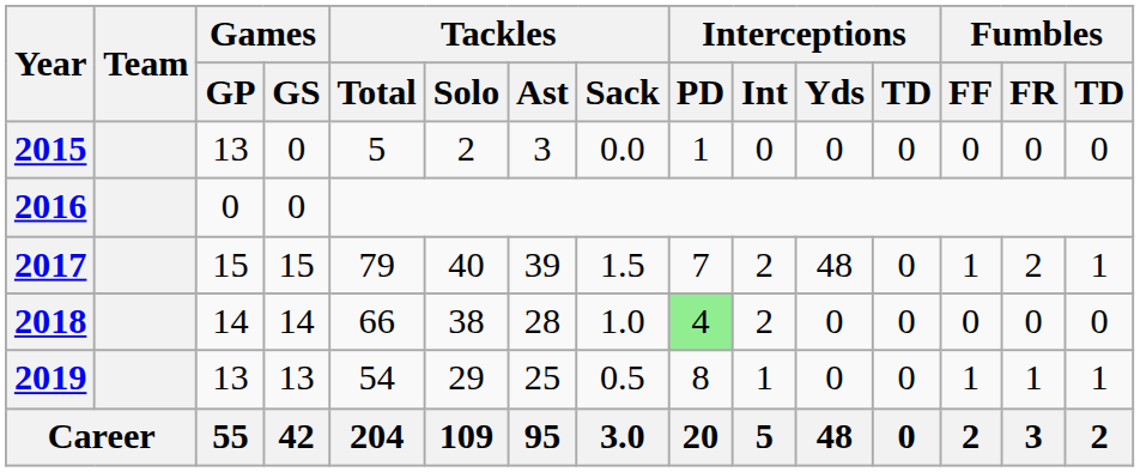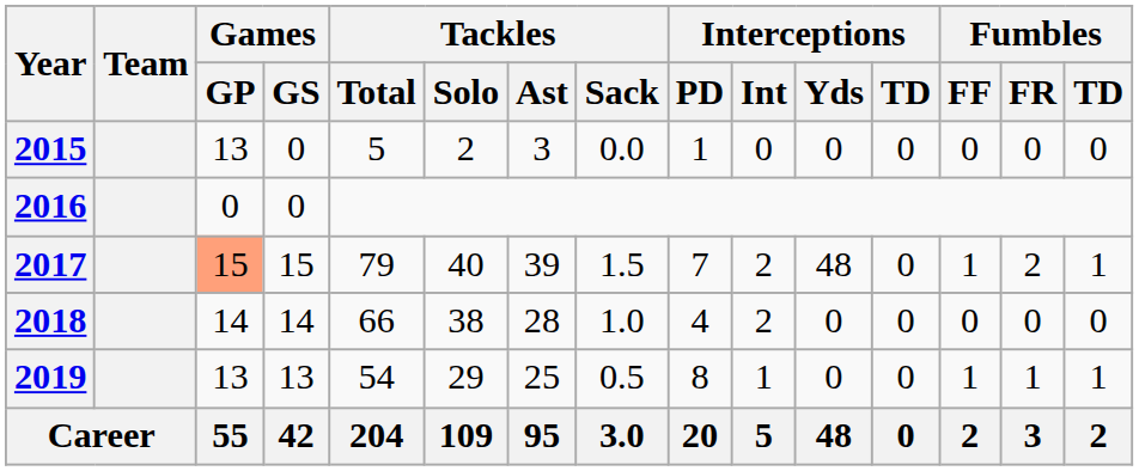2017 | Games / GP: no background -> lightsalmon background
2018 | Interceptions / PD: lightgreen background -> no background
